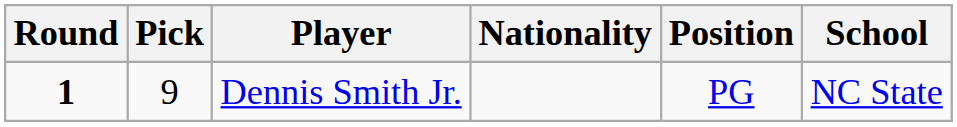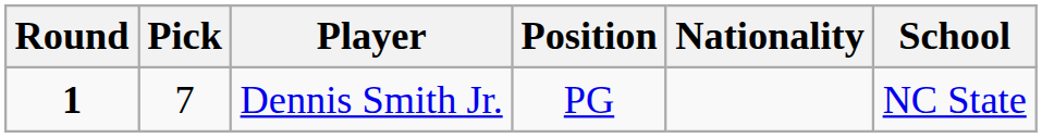columns swapped: Position <-> Nationality
Dennis Smith Jr. | Pick: 9 -> 7
